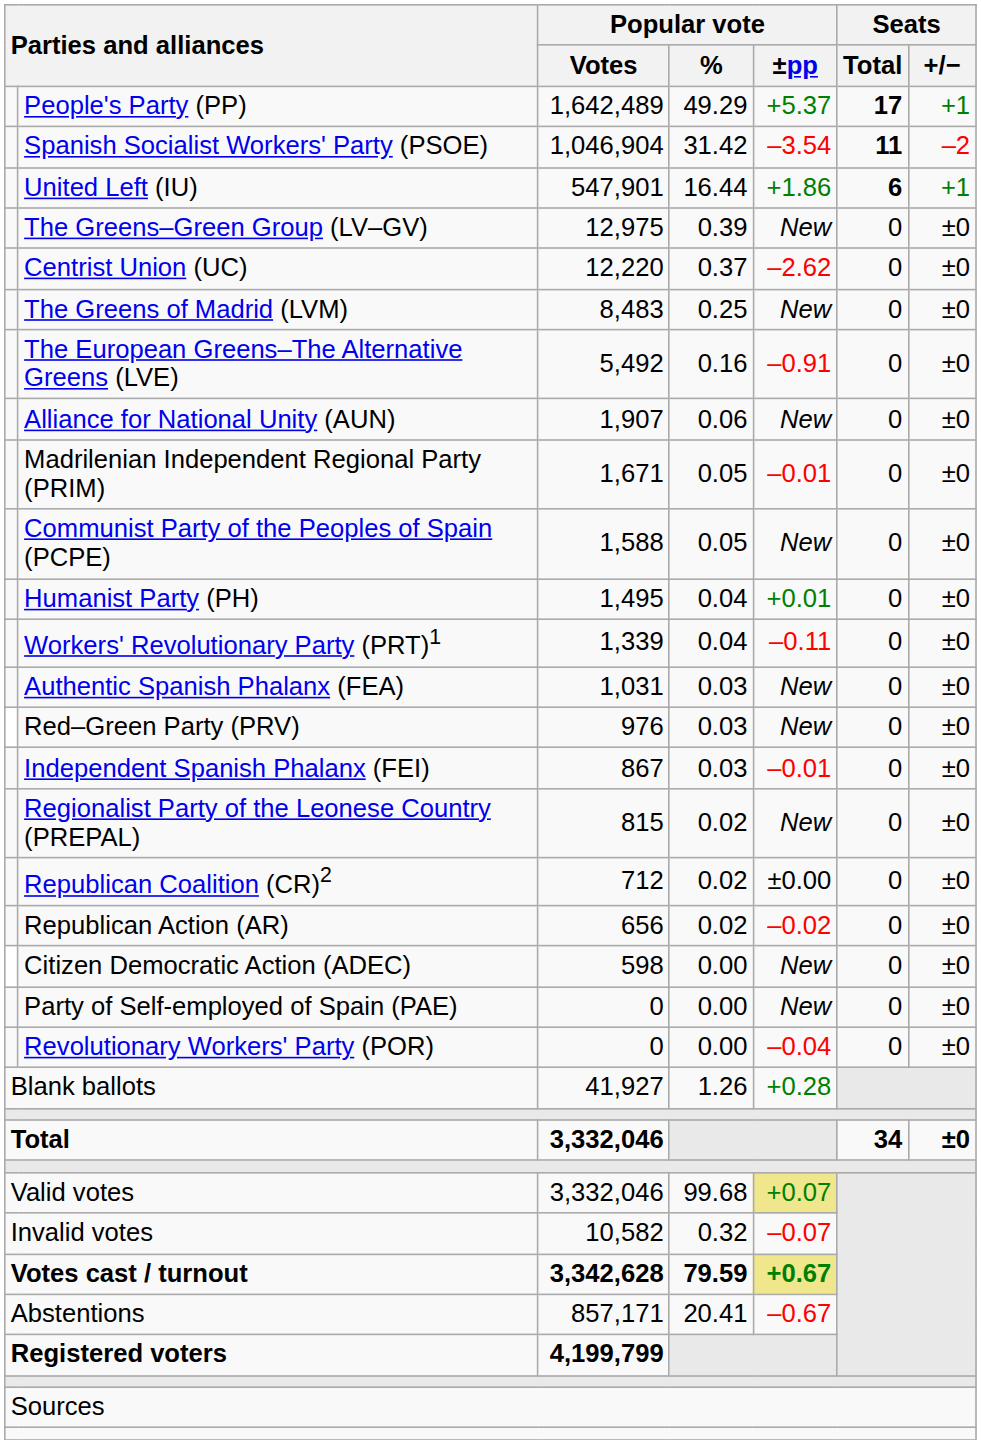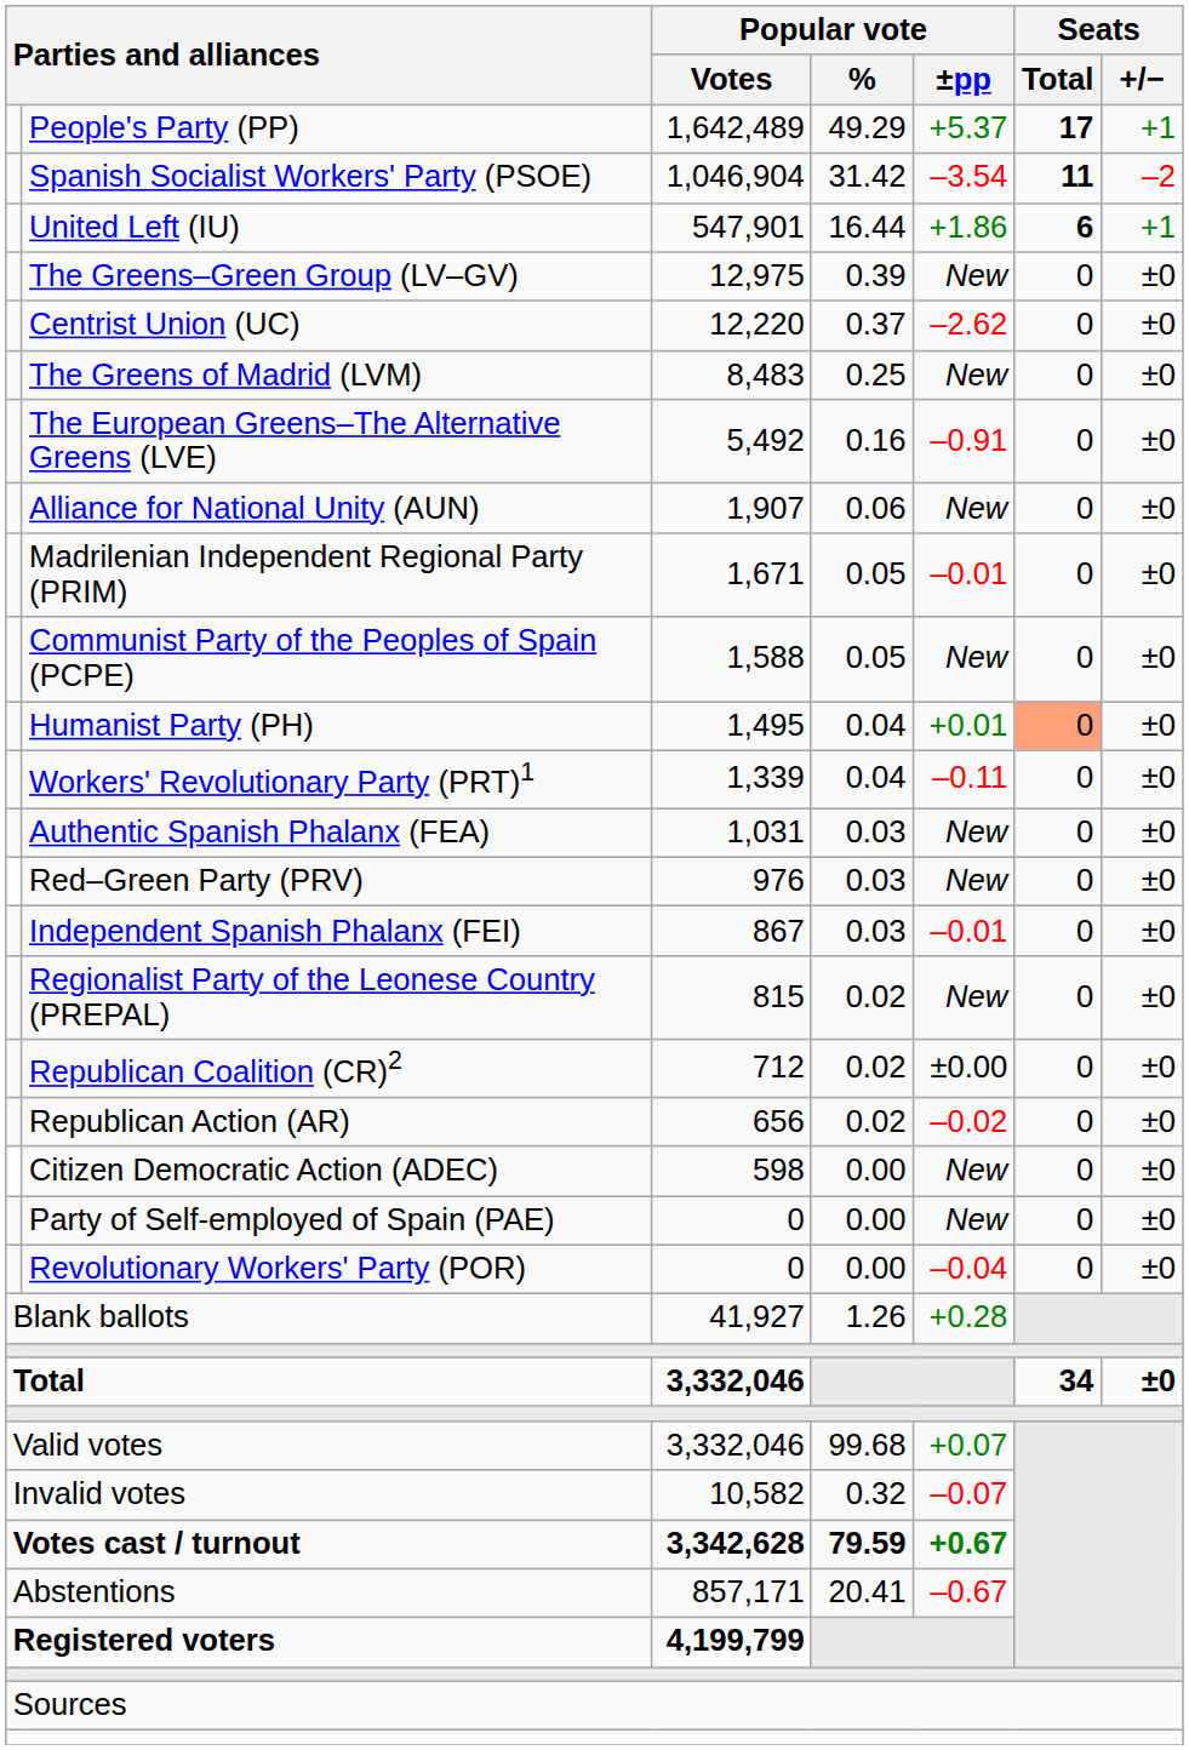Humanist Party (PH) | Seats / Total: no background -> lightsalmon background
Valid votes | Popular vote / ±pp: khaki background -> no background
Votes cast / turnout | Popular vote / ±pp: khaki background -> no background
